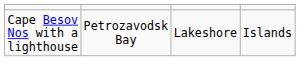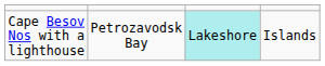Cape Besov Nos with a lighthouse | column 3: no background -> paleturquoise background
